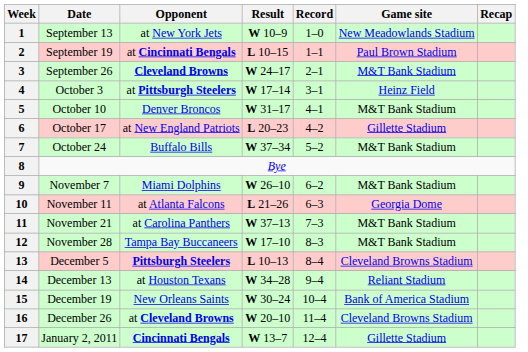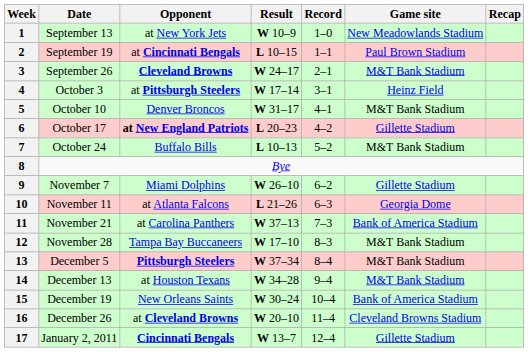6 | Opponent: normal -> bold
7 | Result: W 37–34 -> L 10–13
9 | Game site: M&T Bank Stadium -> Gillette Stadium
11 | Game site: M&T Bank Stadium -> Bank of America Stadium
13 | Result: L 10–13 -> W 37–34
13 | Game site: Cleveland Browns Stadium -> M&T Bank Stadium
14 | Game site: Reliant Stadium -> M&T Bank Stadium
